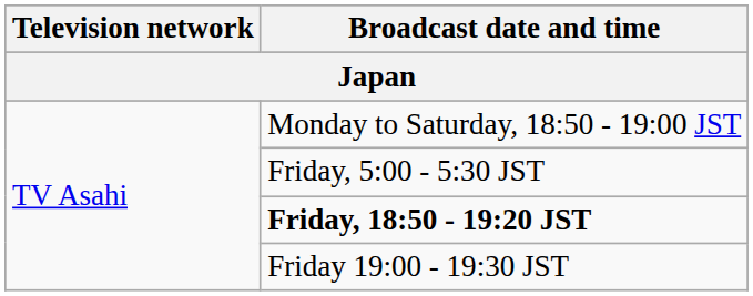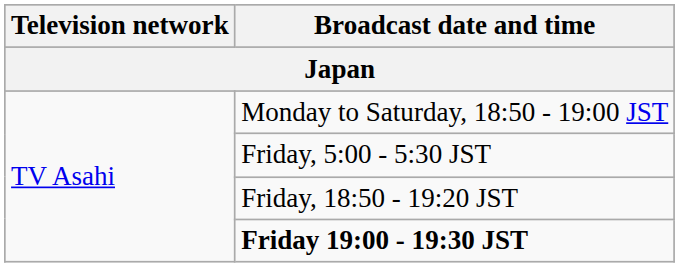Friday, 18:50 - 19:20 JST | Broadcast date and time: bold -> normal
Friday 19:00 - 19:30 JST | Broadcast date and time: normal -> bold
